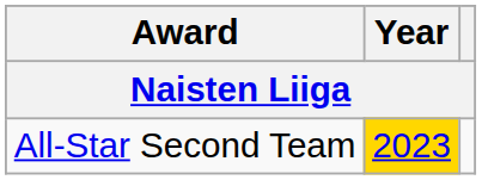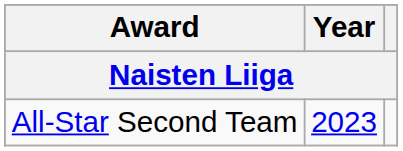row 3 | Year: gold background -> no background
